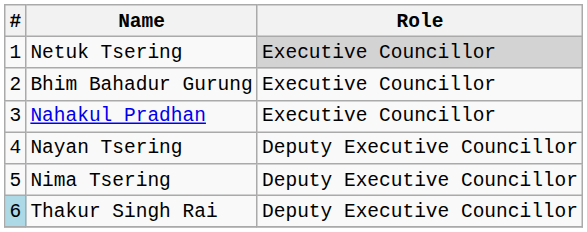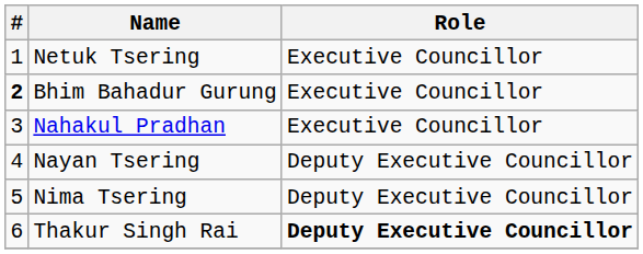Netuk Tsering | Role: lightgrey background -> no background
Bhim Bahadur Gurung | #: normal -> bold
Thakur Singh Rai | #: lightblue background -> no background
Thakur Singh Rai | Role: normal -> bold
